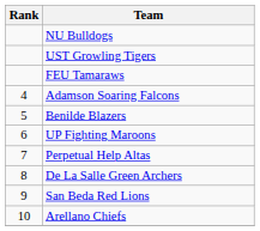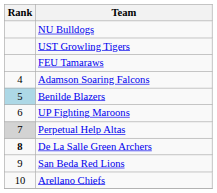Benilde Blazers | Rank: no background -> lightblue background
Perpetual Help Altas | Rank: no background -> lightgrey background
De La Salle Green Archers | Rank: normal -> bold
